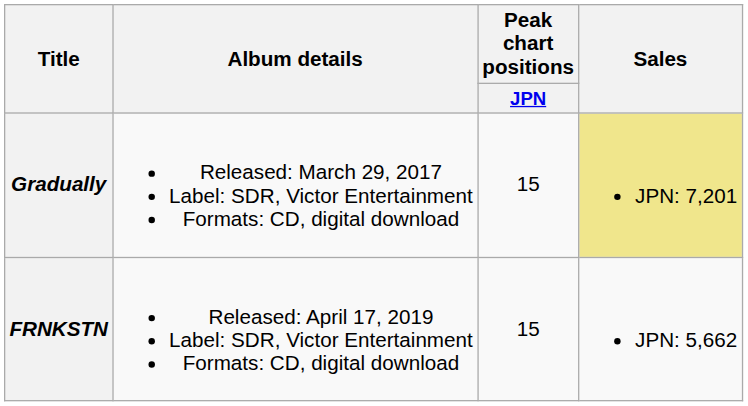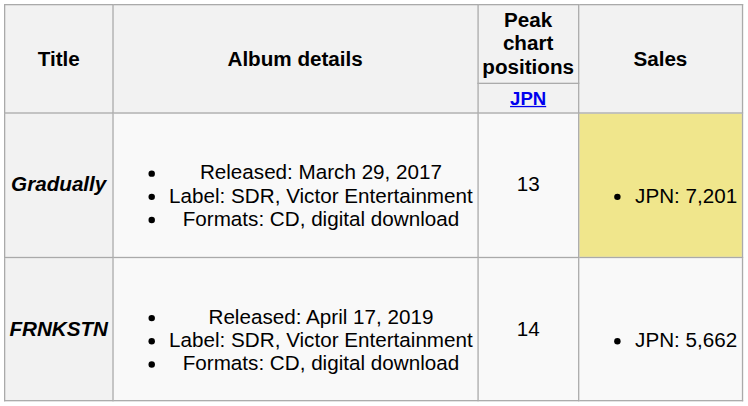Gradually | Peak chart positions / JPN: 15 -> 13
FRNKSTN | Peak chart positions / JPN: 15 -> 14
